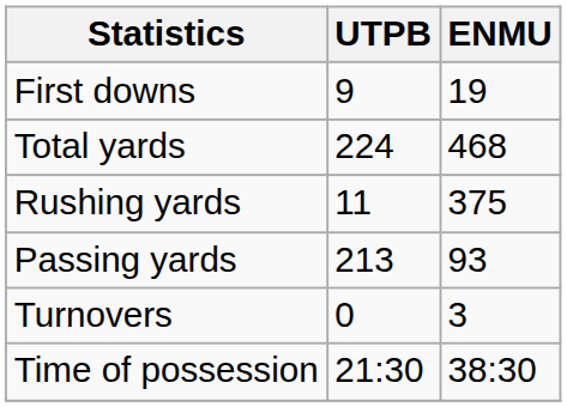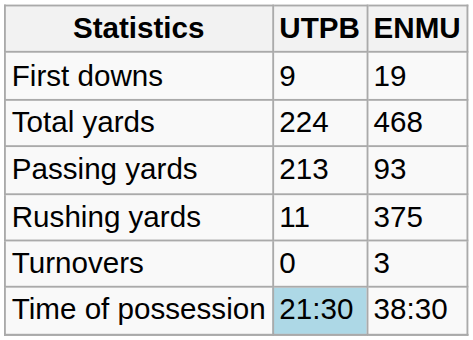rows swapped: Rushing yards <-> Passing yards
Time of possession | UTPB: no background -> lightblue background
